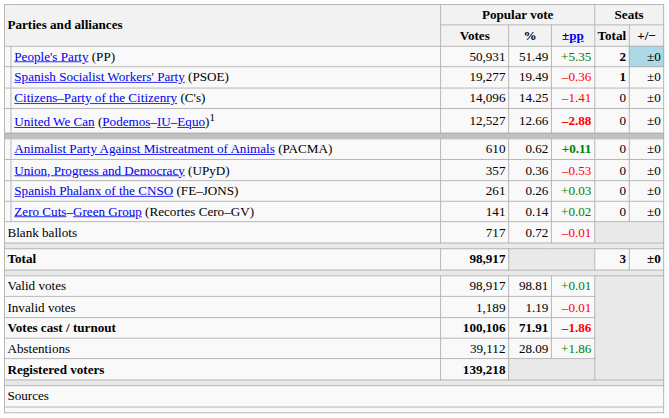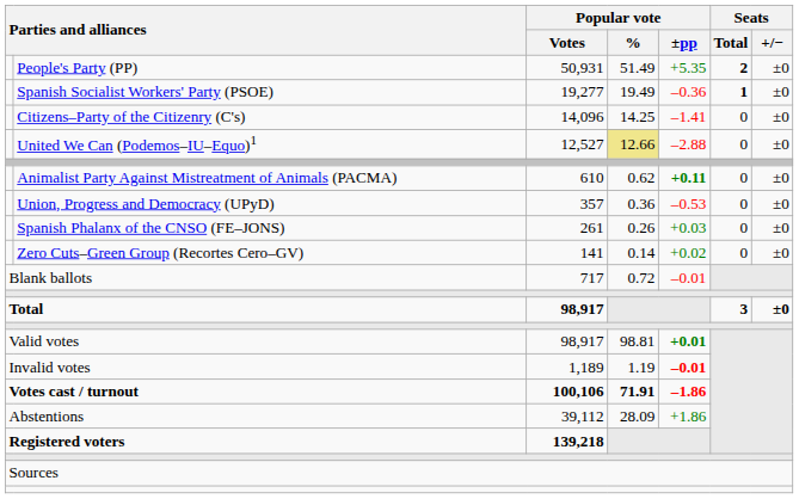People's Party (PP) | Seats / +/−: lightblue background -> no background
United We Can (Podemos–IU–Equo)1 | Popular vote / %: no background -> khaki background
United We Can (Podemos–IU–Equo)1 | Popular vote / ±pp: bold -> normal
Valid votes | Popular vote / ±pp: normal -> bold
Invalid votes | Popular vote / ±pp: normal -> bold
